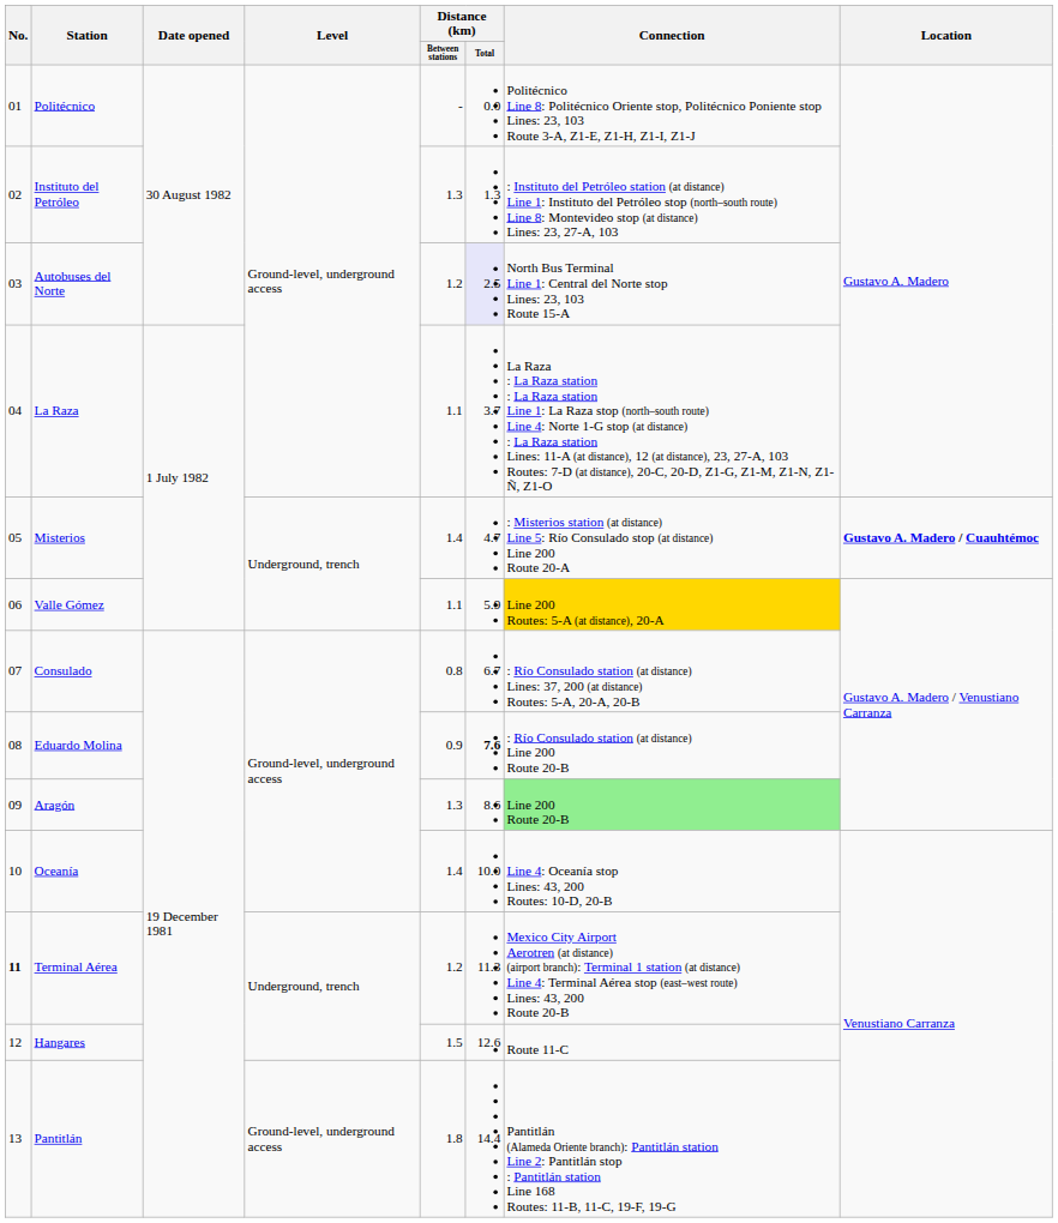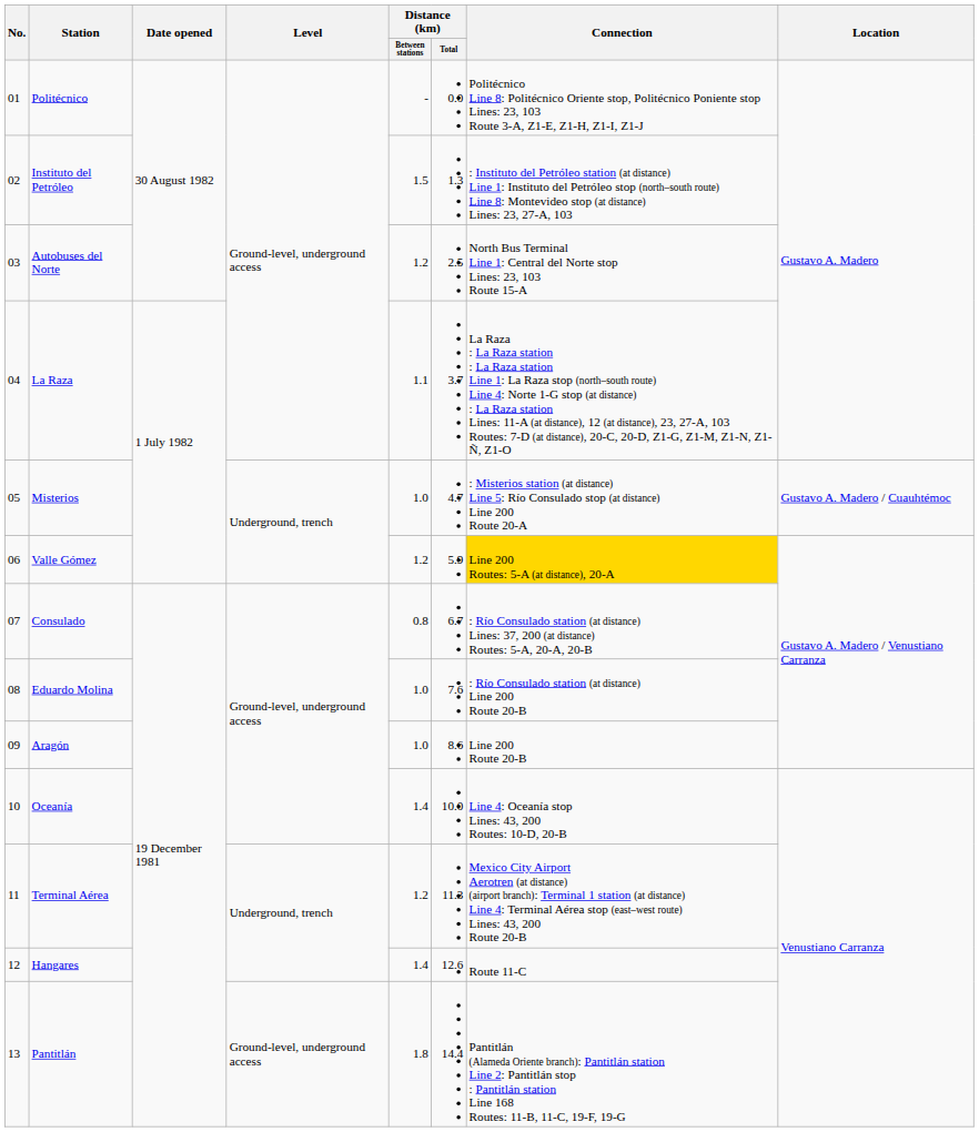Instituto del Petróleo | Distance (km) / Between stations: 1.3 -> 1.5
Autobuses del Norte | Distance (km) / Total: lavender background -> no background
Misterios | Distance (km) / Between stations: 1.4 -> 1.0
Misterios | Location: bold -> normal
Valle Gómez | Distance (km) / Between stations: 1.1 -> 1.2
Eduardo Molina | Distance (km) / Between stations: 0.9 -> 1.0
Eduardo Molina | Distance (km) / Total: bold -> normal
Aragón | Distance (km) / Between stations: 1.3 -> 1.0
Aragón | Connection: lightgreen background -> no background
Terminal Aérea | No.: bold -> normal
Hangares | Distance (km) / Between stations: 1.5 -> 1.4
